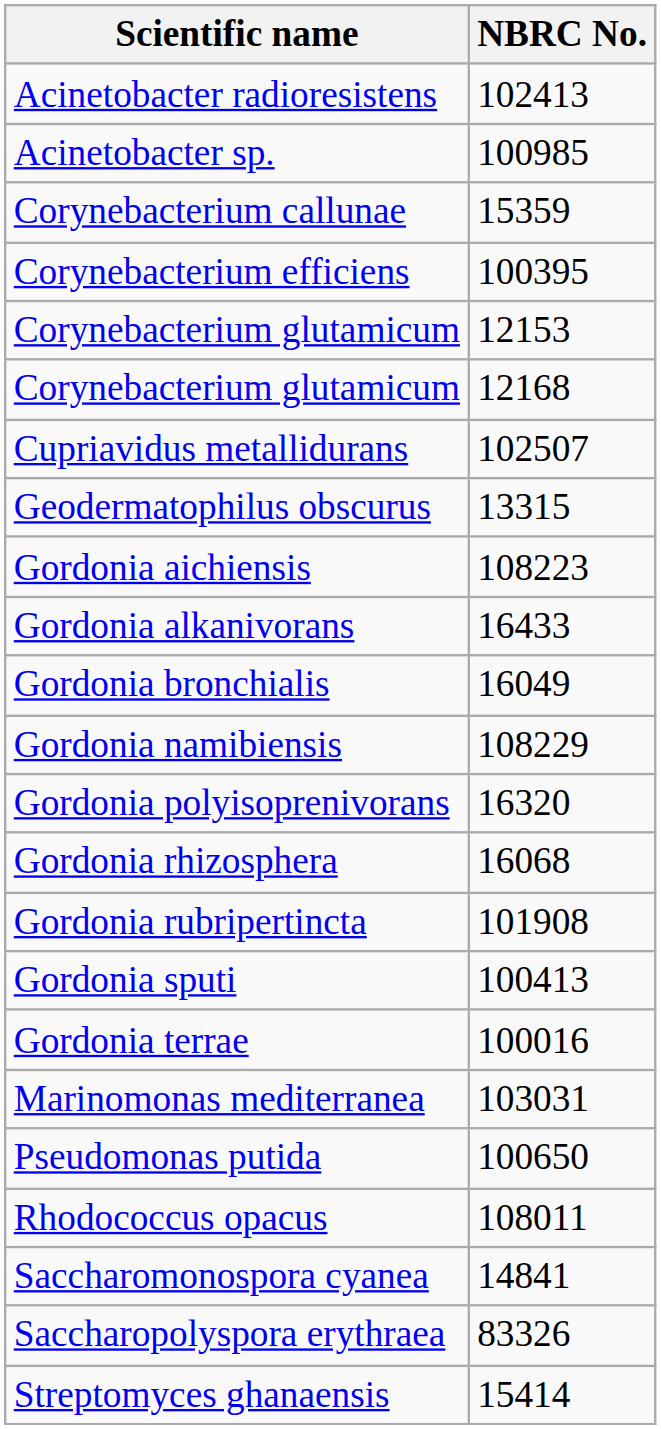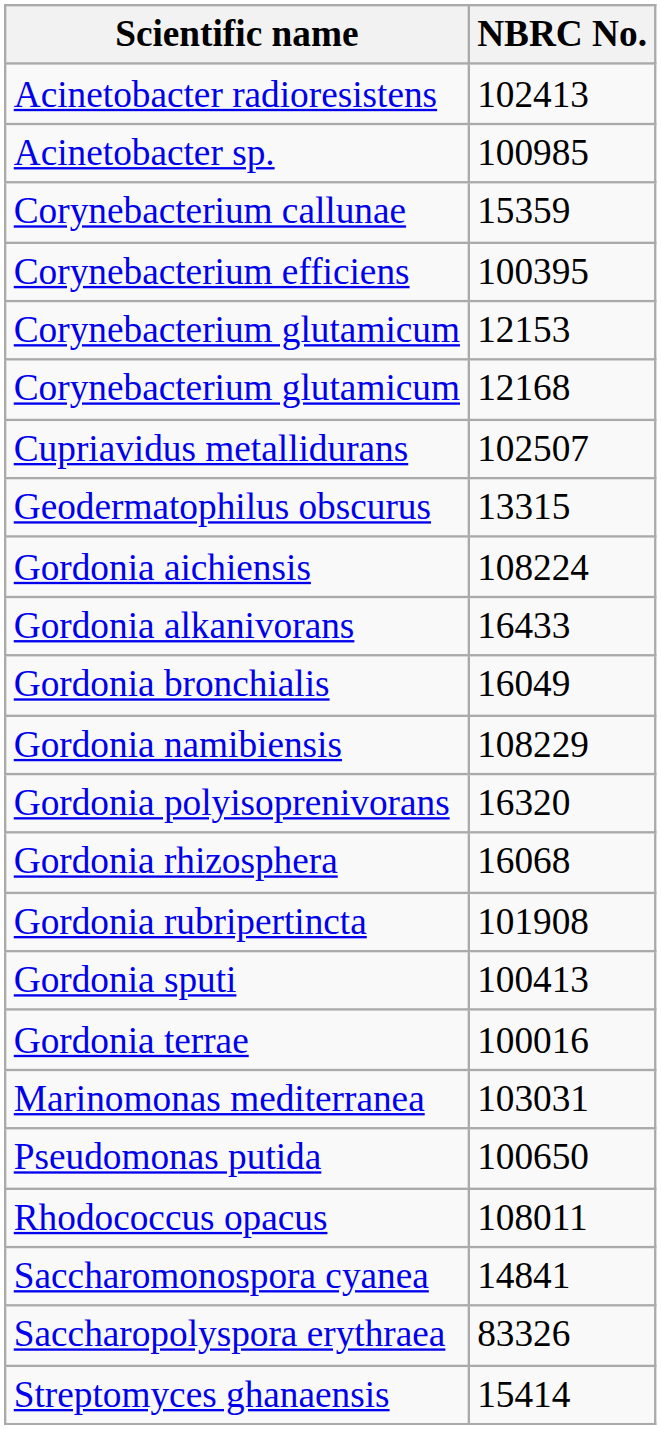row 10 | NBRC No.: 108223 -> 108224
